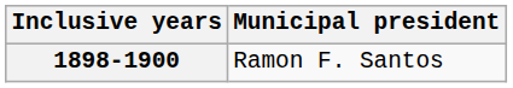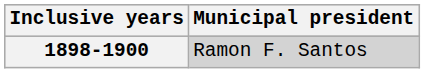1898-1900 | Municipal president: no background -> lightgrey background
